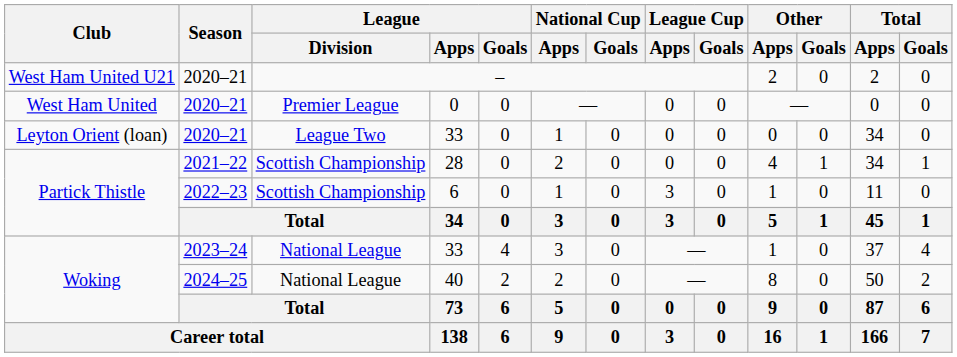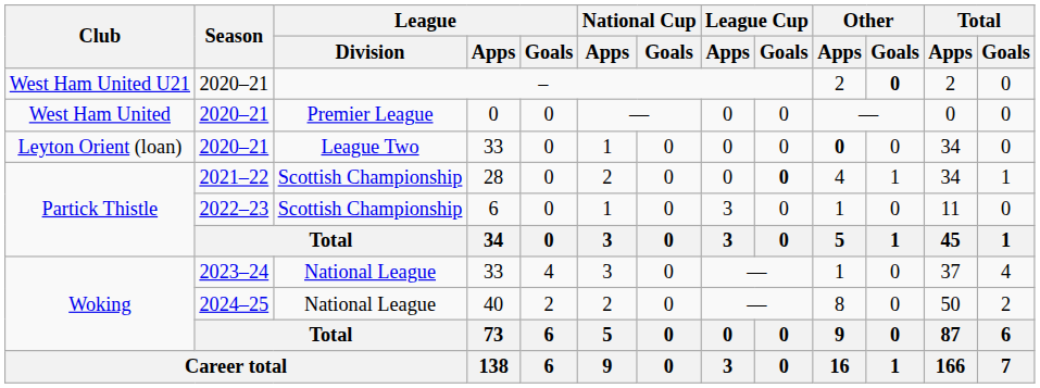– | Other / Goals: normal -> bold
Leyton Orient (loan) / 33 | Other / Apps: normal -> bold
28 | League Cup / Goals: normal -> bold
